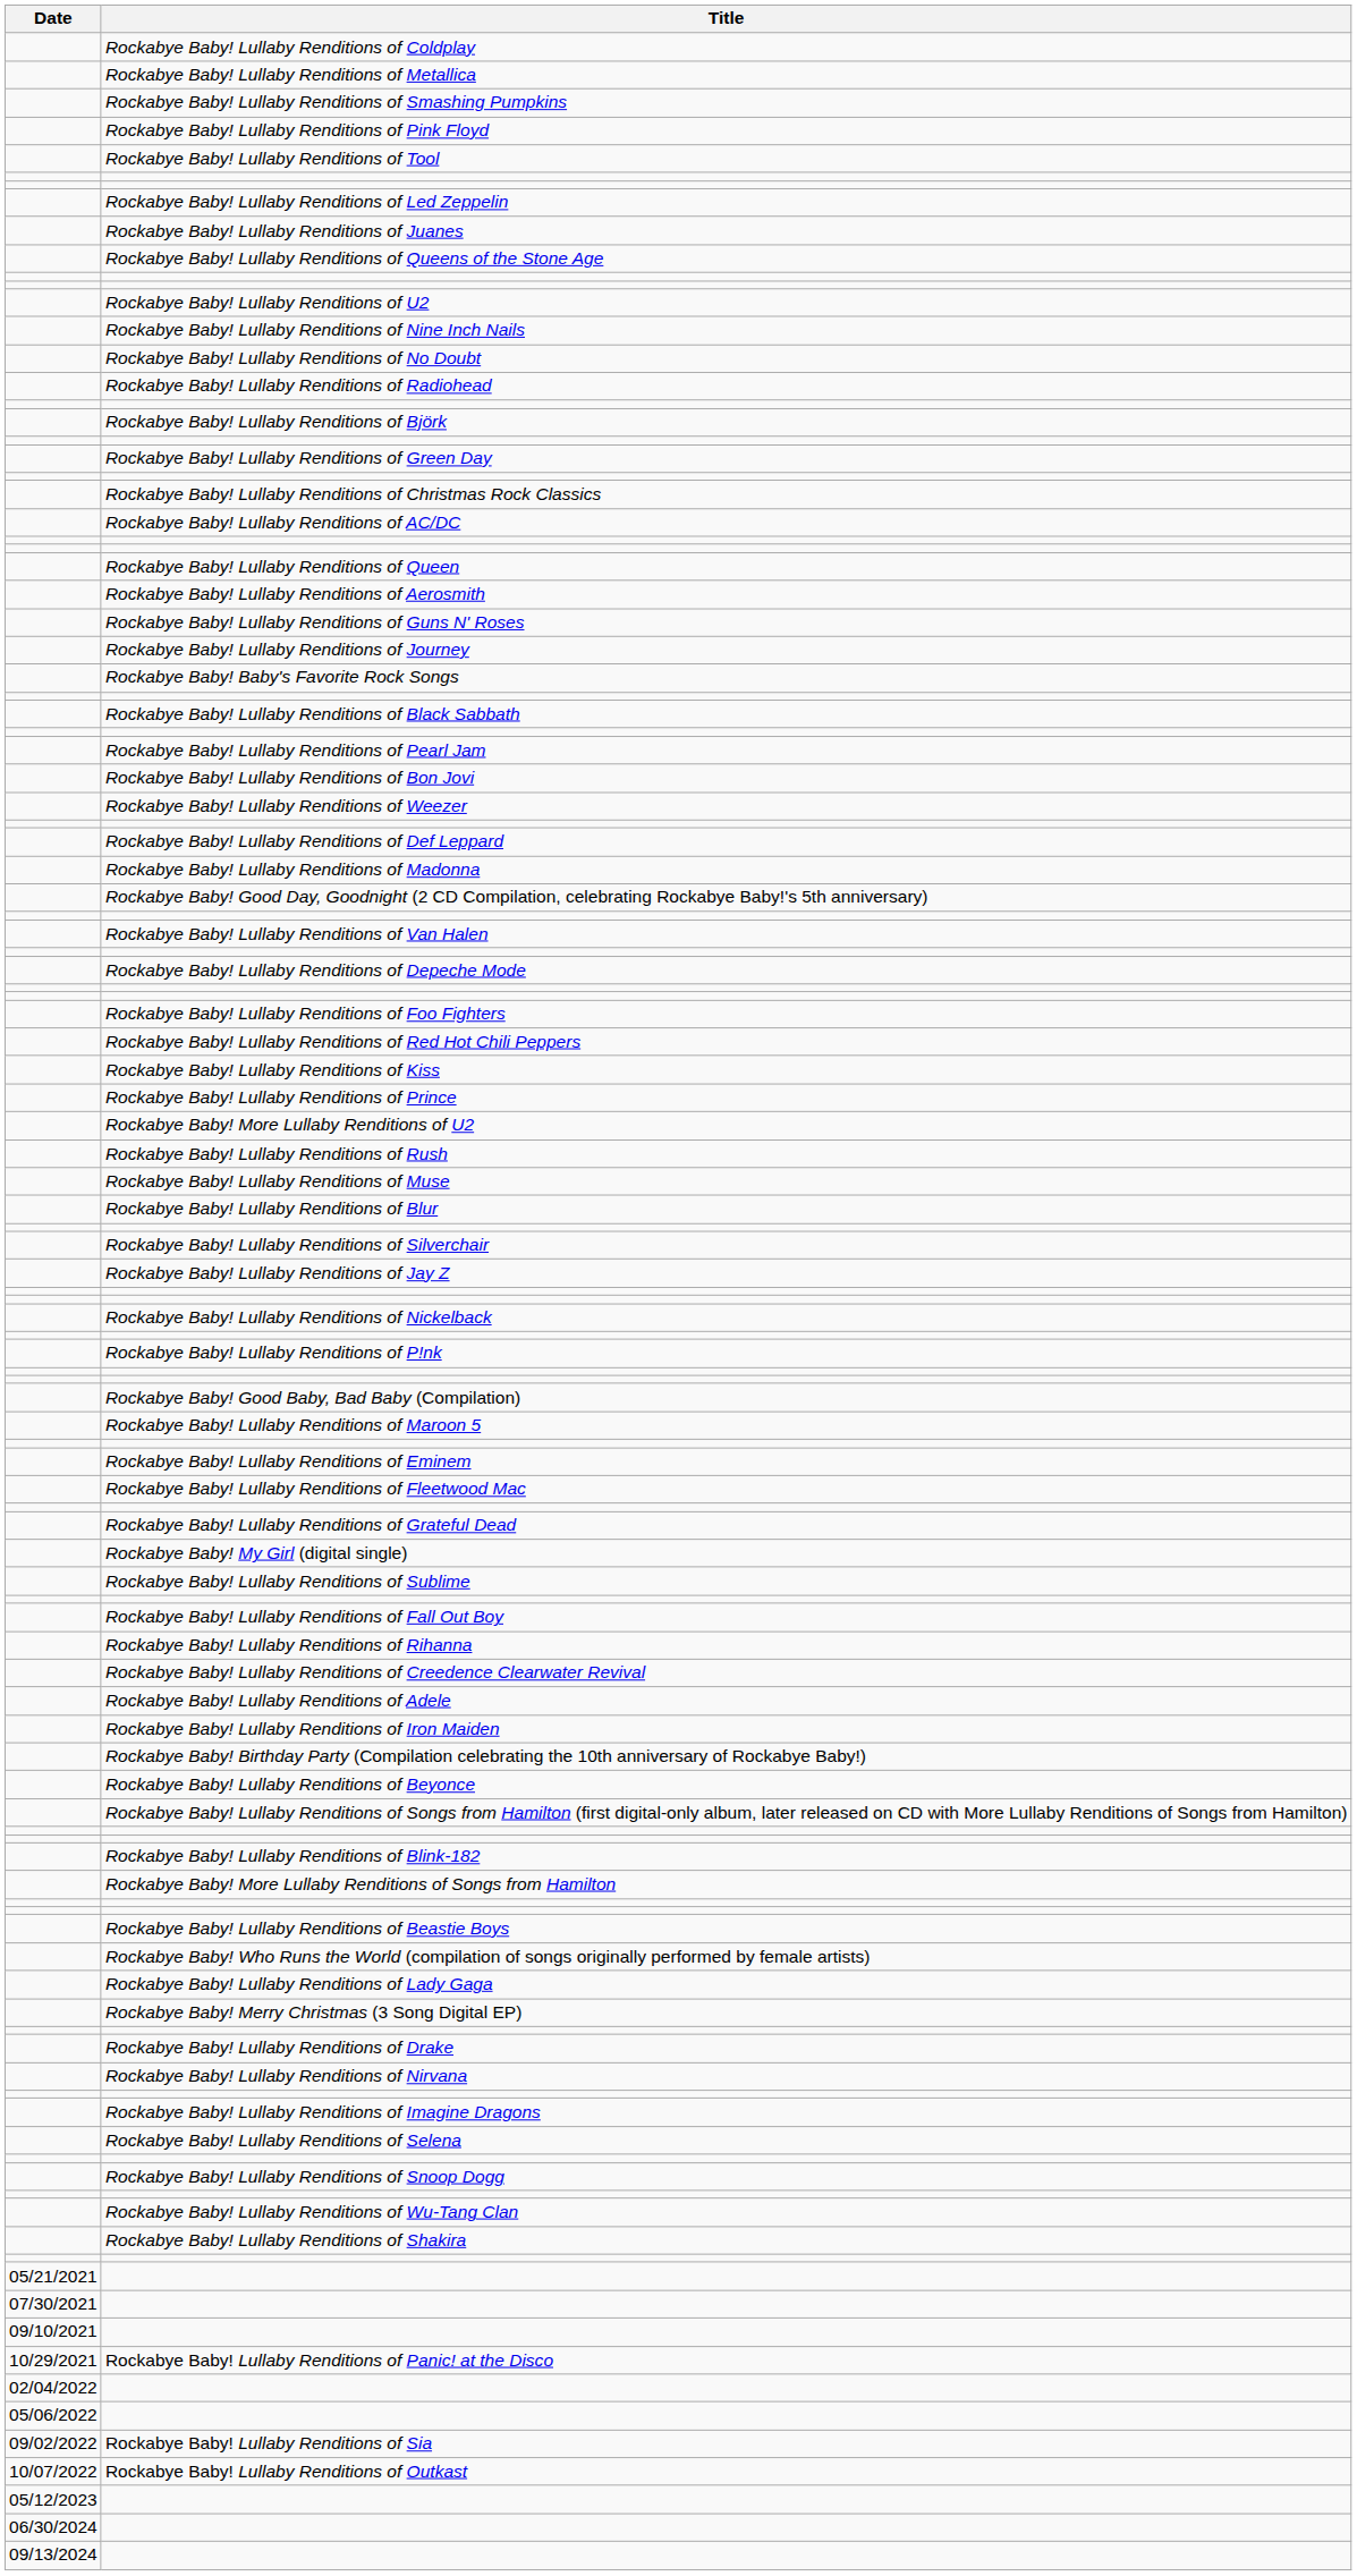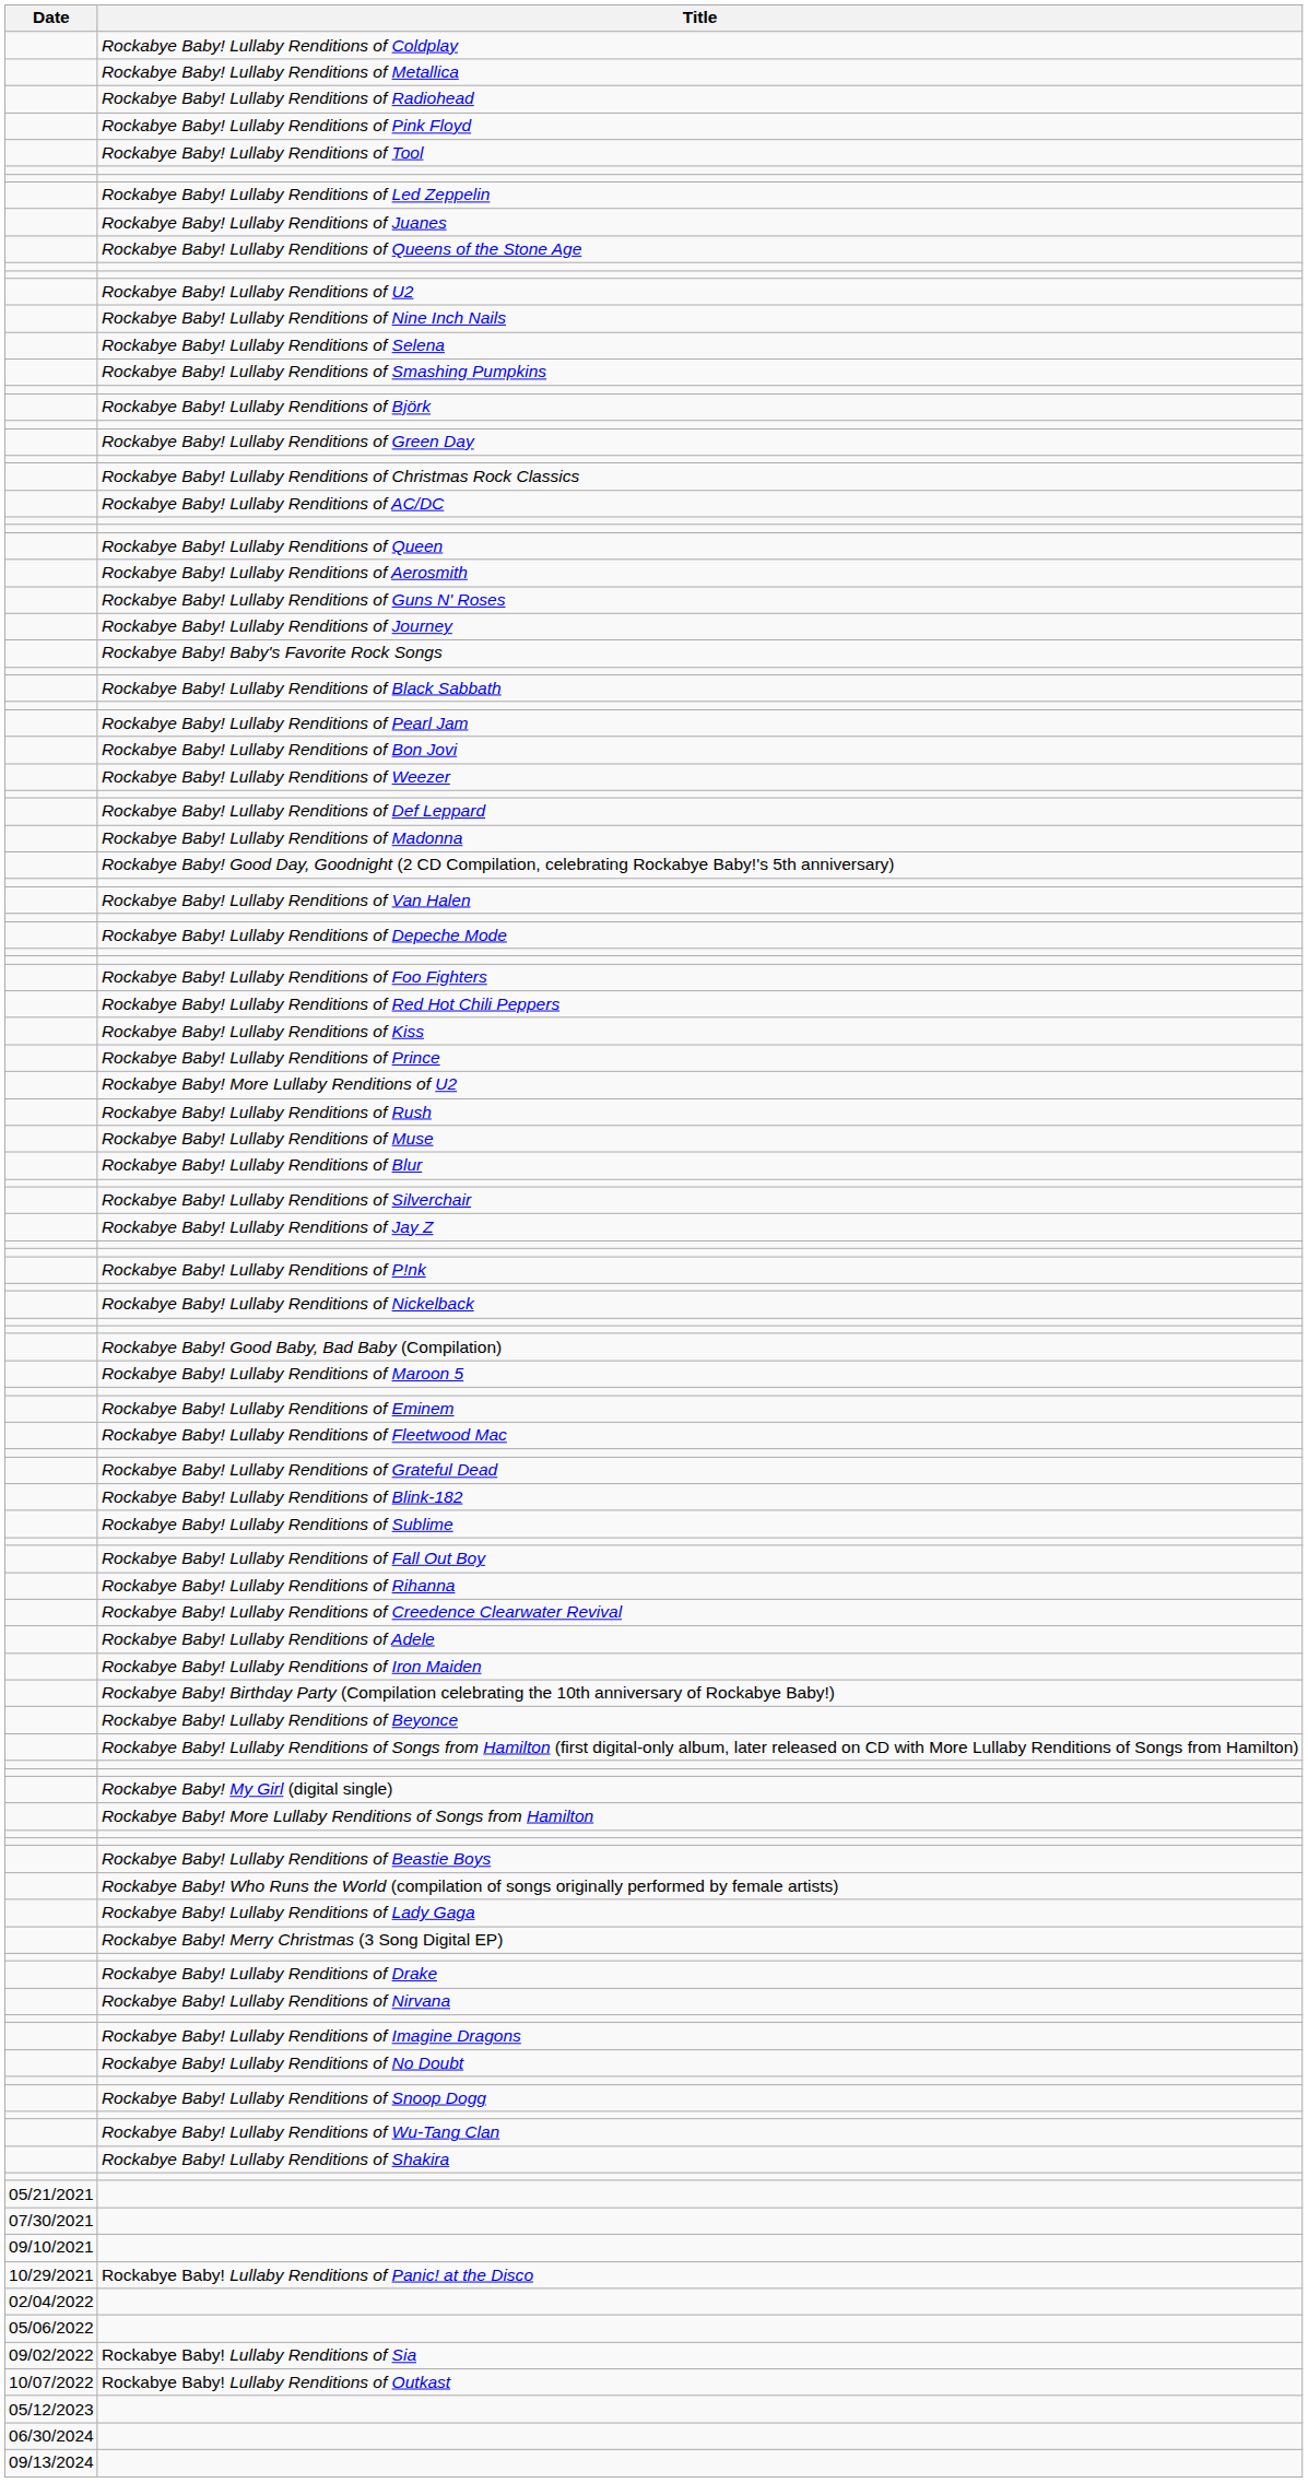row 4 | Title: Rockabye Baby! Lullaby Renditions of Smashing Pumpkins -> Rockabye Baby! Lullaby Renditions of Radiohead
row 16 | Title: Rockabye Baby! Lullaby Renditions of No Doubt -> Rockabye Baby! Lullaby Renditions of Selena
row 17 | Title: Rockabye Baby! Lullaby Renditions of Radiohead -> Rockabye Baby! Lullaby Renditions of Smashing Pumpkins
row 61 | Title: Rockabye Baby! Lullaby Renditions of Nickelback -> Rockabye Baby! Lullaby Renditions of P!nk
row 63 | Title: Rockabye Baby! Lullaby Renditions of P!nk -> Rockabye Baby! Lullaby Renditions of Nickelback
row 73 | Title: Rockabye Baby! My Girl (digital single) -> Rockabye Baby! Lullaby Renditions of Blink-182
row 86 | Title: Rockabye Baby! Lullaby Renditions of Blink-182 -> Rockabye Baby! My Girl (digital single)
row 99 | Title: Rockabye Baby! Lullaby Renditions of Selena -> Rockabye Baby! Lullaby Renditions of No Doubt
